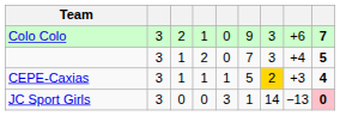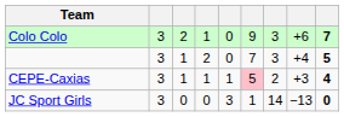CEPE-Caxias | column 6: no background -> pink background
CEPE-Caxias | column 7: gold background -> no background
JC Sport Girls | column 9: pink background -> no background
